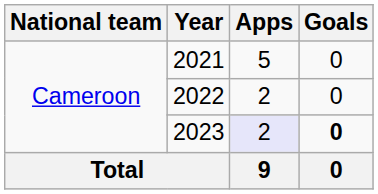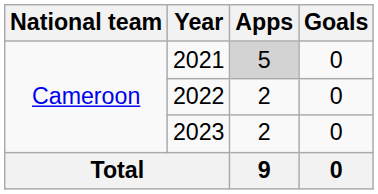2021 | Apps: no background -> lightgrey background
2023 | Apps: lavender background -> no background
2023 | Goals: bold -> normal
